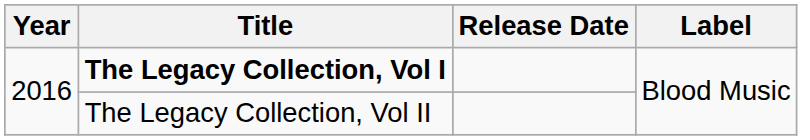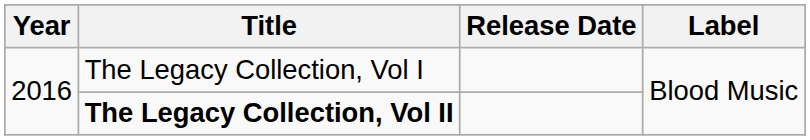The Legacy Collection, Vol I | Title: bold -> normal
The Legacy Collection, Vol II | Title: normal -> bold
